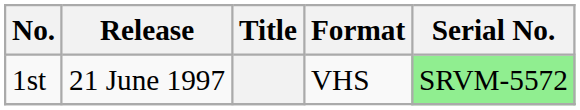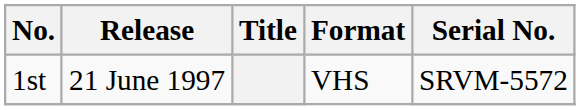1st | Serial No.: lightgreen background -> no background
